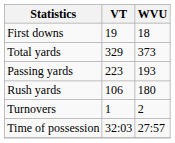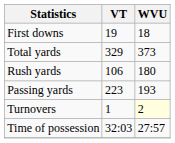rows swapped: Rush yards <-> Passing yards
Turnovers | WVU: no background -> lightyellow background
